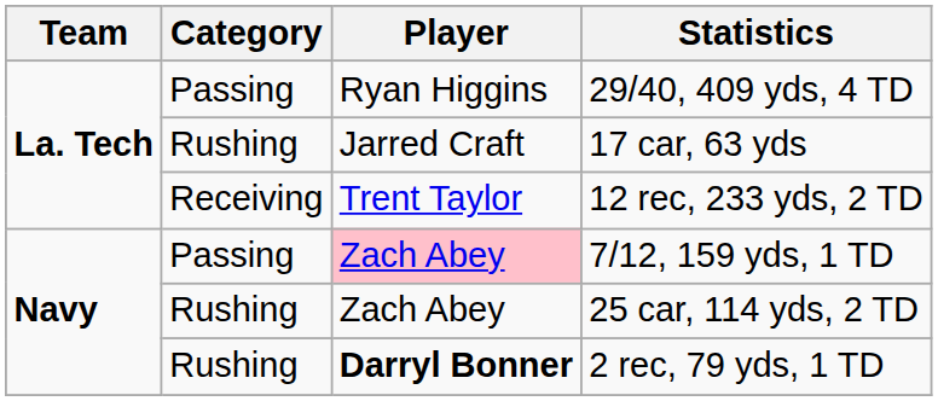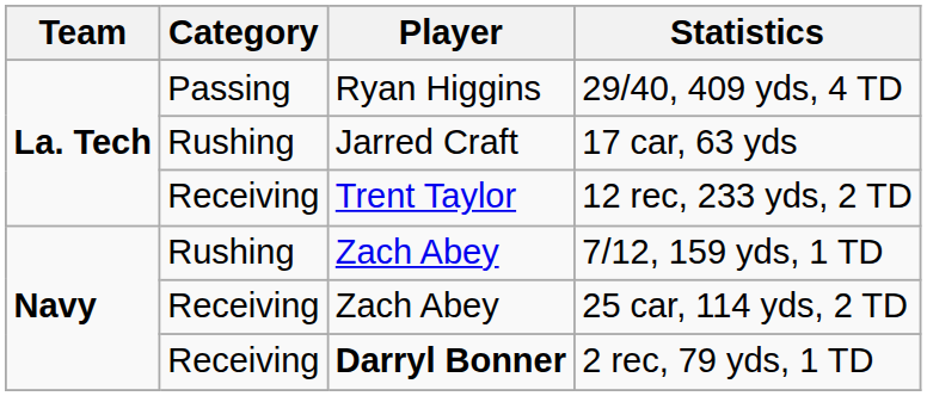7/12, 159 yds, 1 TD | Category: Passing -> Rushing
7/12, 159 yds, 1 TD | Player: pink background -> no background
25 car, 114 yds, 2 TD | Category: Rushing -> Receiving
2 rec, 79 yds, 1 TD | Category: Rushing -> Receiving
